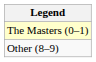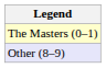row 3 | column 1: no background -> lavender background
